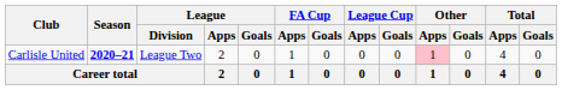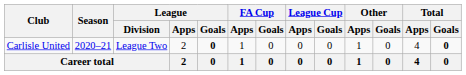Carlisle United | Season: bold -> normal
Carlisle United | League / Goals: normal -> bold
Carlisle United | Other / Apps: pink background -> no background
Carlisle United | Total / Goals: normal -> bold
